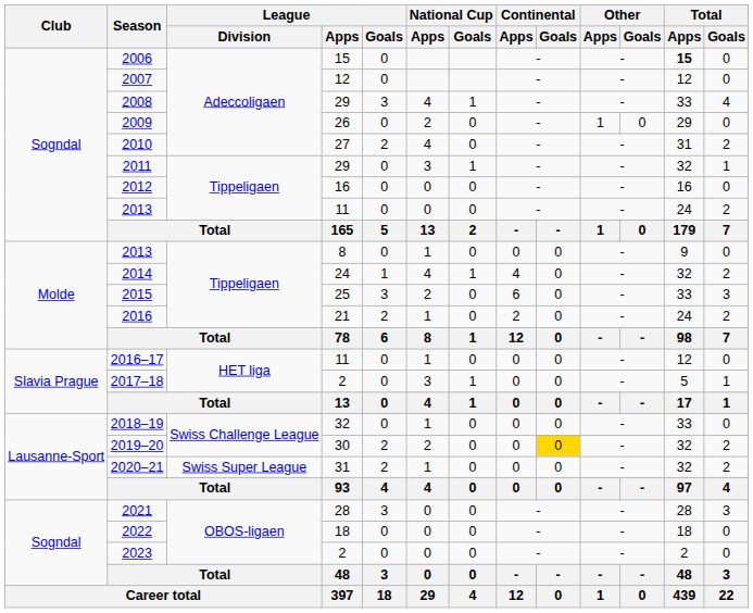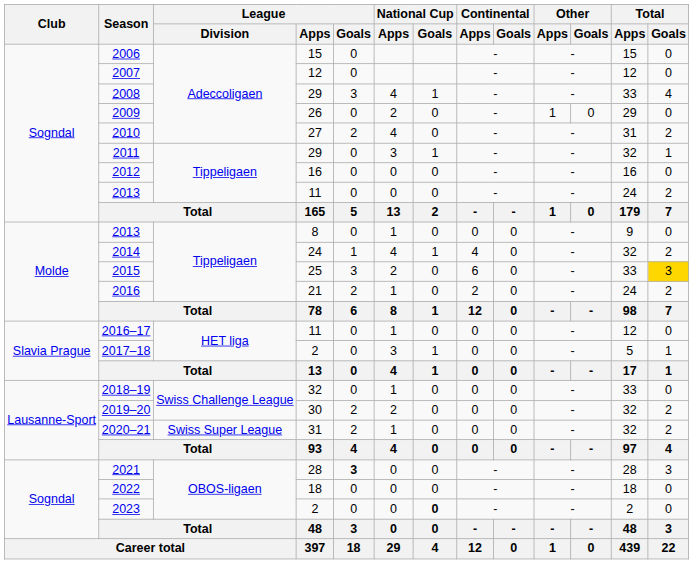2006 | Total / Apps: bold -> normal
2015 | Total / Goals: no background -> gold background
2019–20 | Continental / Goals: gold background -> no background
2021 | League / Goals: normal -> bold
2023 | National Cup / Goals: normal -> bold
